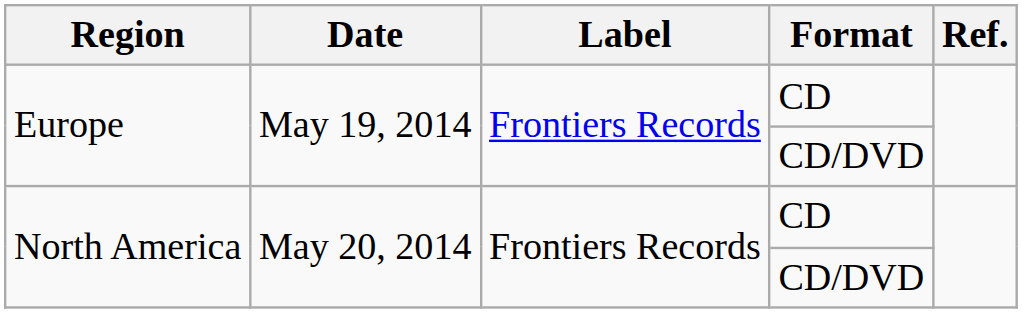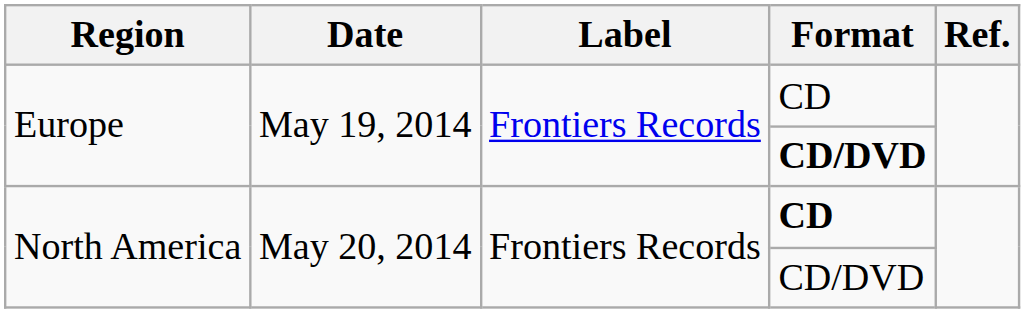Europe / CD/DVD | Format: normal -> bold
North America / CD | Format: normal -> bold
